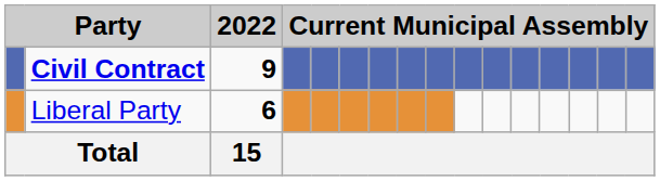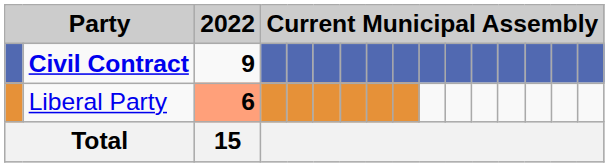Liberal Party | 2022: no background -> lightsalmon background
